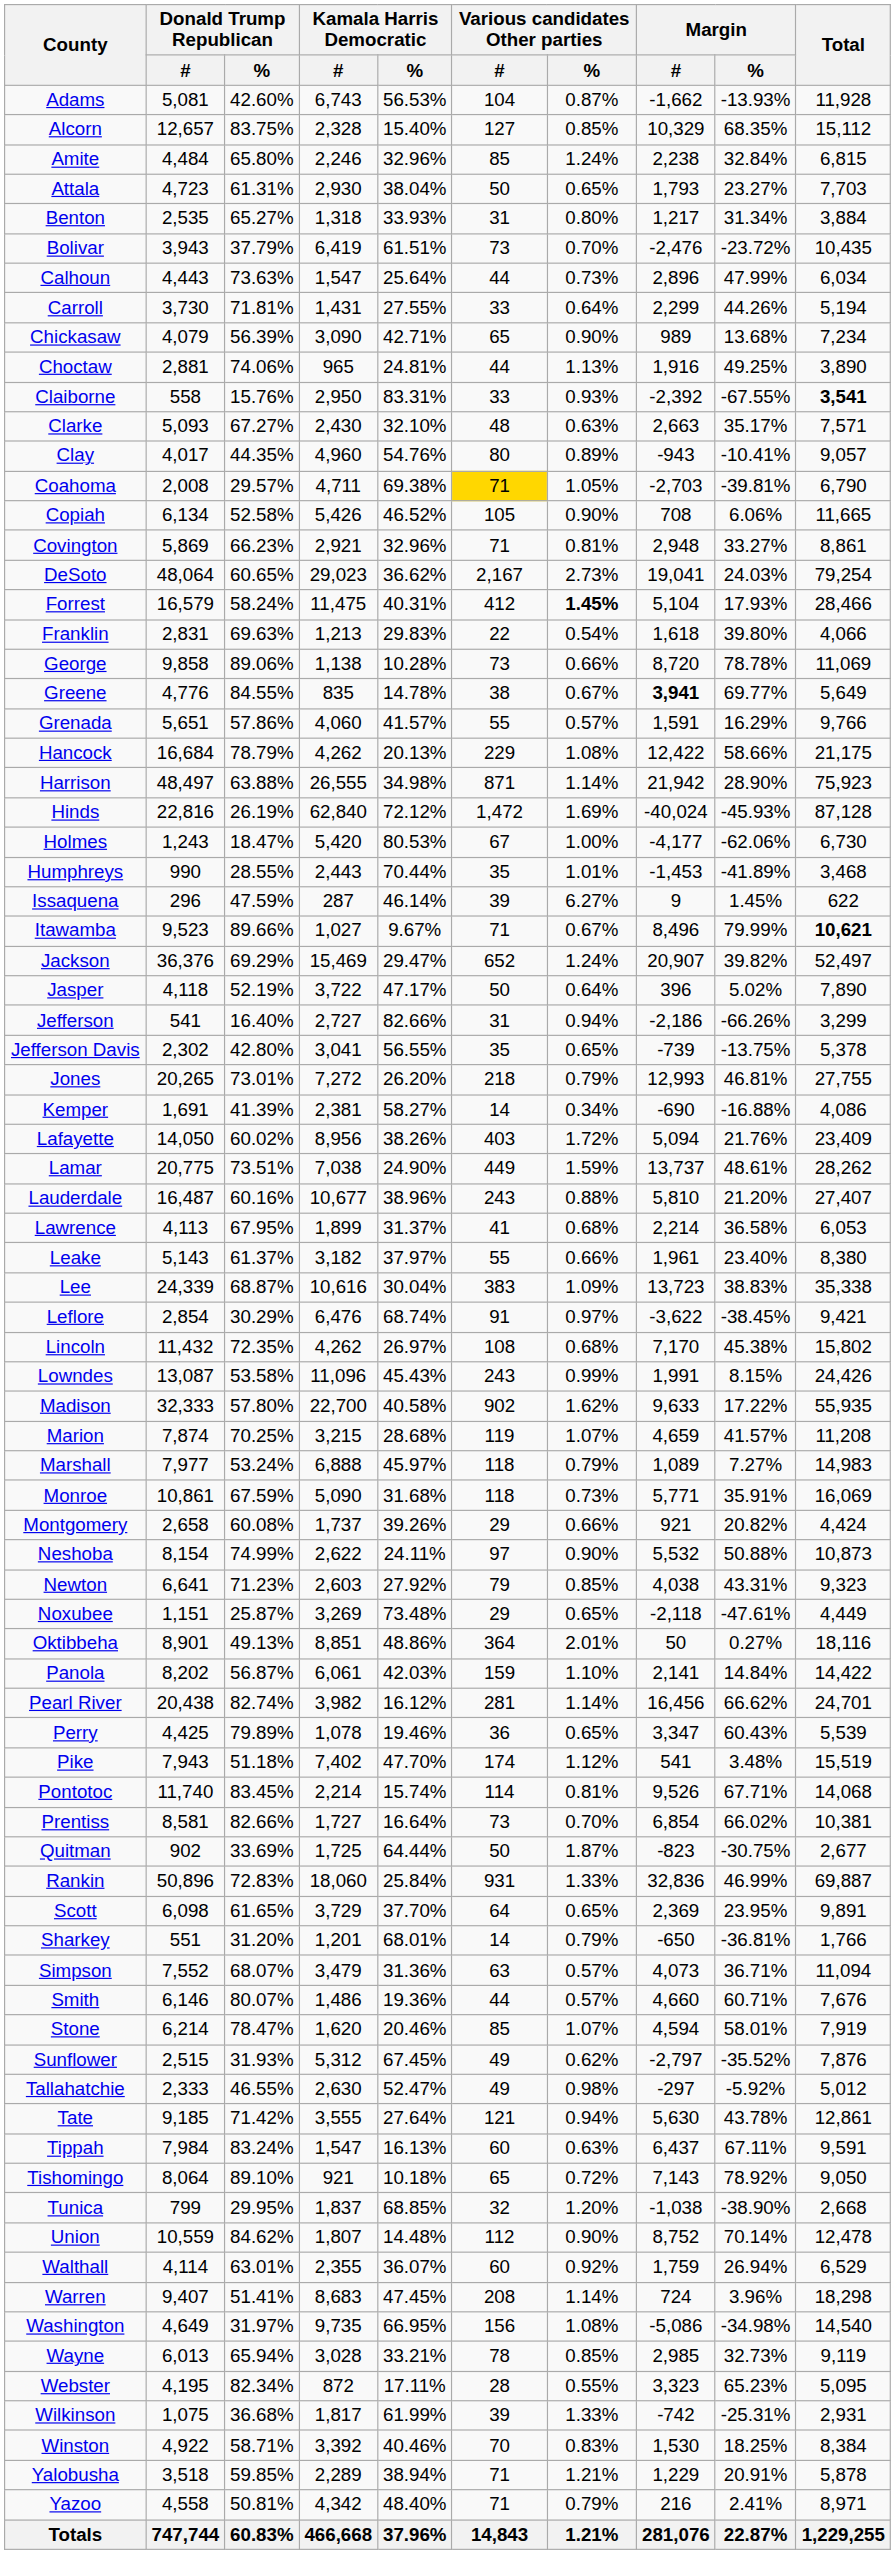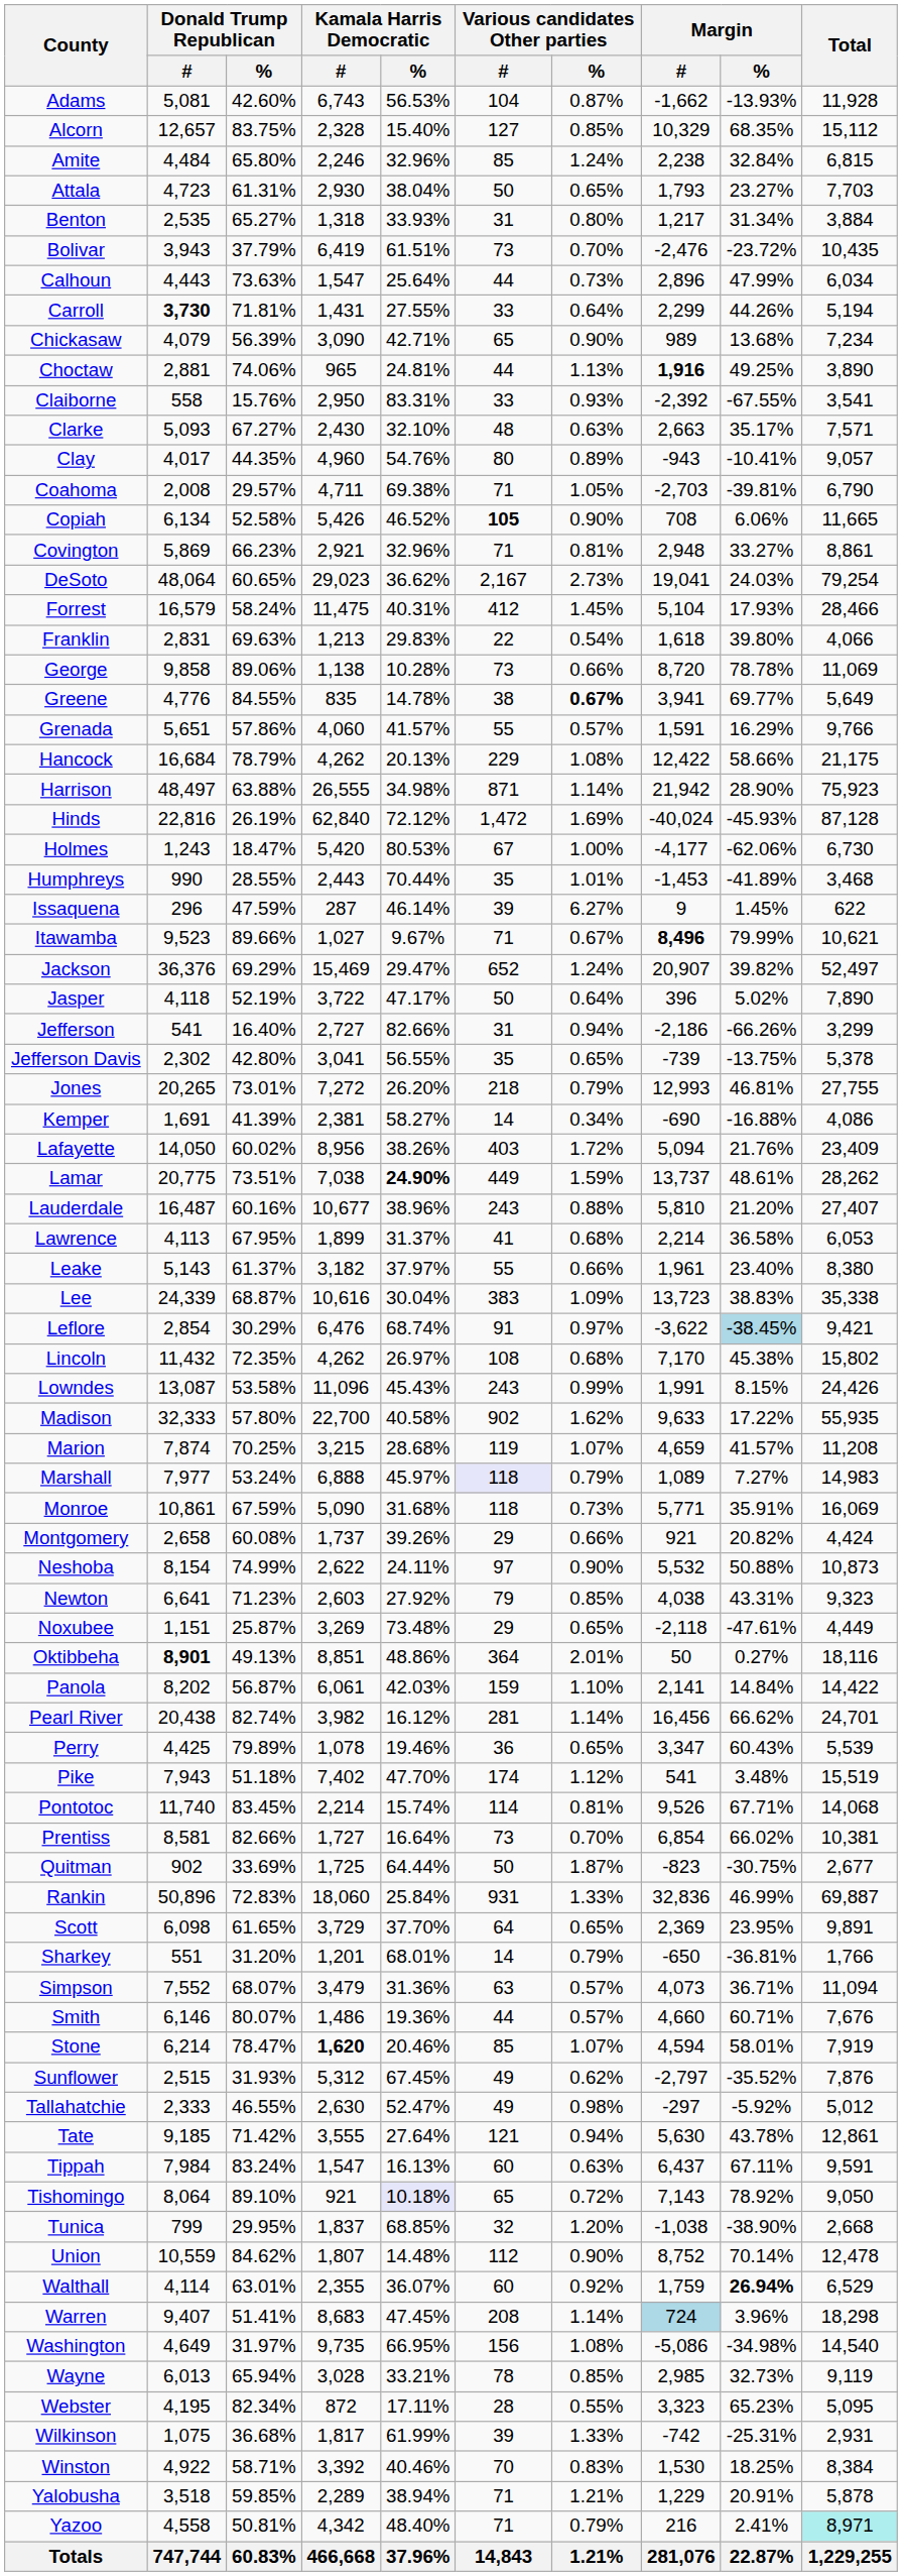Carroll | Donald Trump Republican / #: normal -> bold
Choctaw | Margin / #: normal -> bold
Claiborne | Total: bold -> normal
Coahoma | Various candidates Other parties / #: gold background -> no background
Copiah | Various candidates Other parties / #: normal -> bold
Forrest | Various candidates Other parties / %: bold -> normal
Greene | Various candidates Other parties / %: normal -> bold
Greene | Margin / #: bold -> normal
Itawamba | Margin / #: normal -> bold
Itawamba | Total: bold -> normal
Lamar | Kamala Harris Democratic / %: normal -> bold
Leflore | Margin / %: no background -> lightblue background
Marshall | Various candidates Other parties / #: no background -> lavender background
Oktibbeha | Donald Trump Republican / #: normal -> bold
Stone | Kamala Harris Democratic / #: normal -> bold
Tishomingo | Kamala Harris Democratic / %: no background -> lavender background
Walthall | Margin / %: normal -> bold
Warren | Margin / #: no background -> lightblue background
Yazoo | Total: no background -> paleturquoise background
